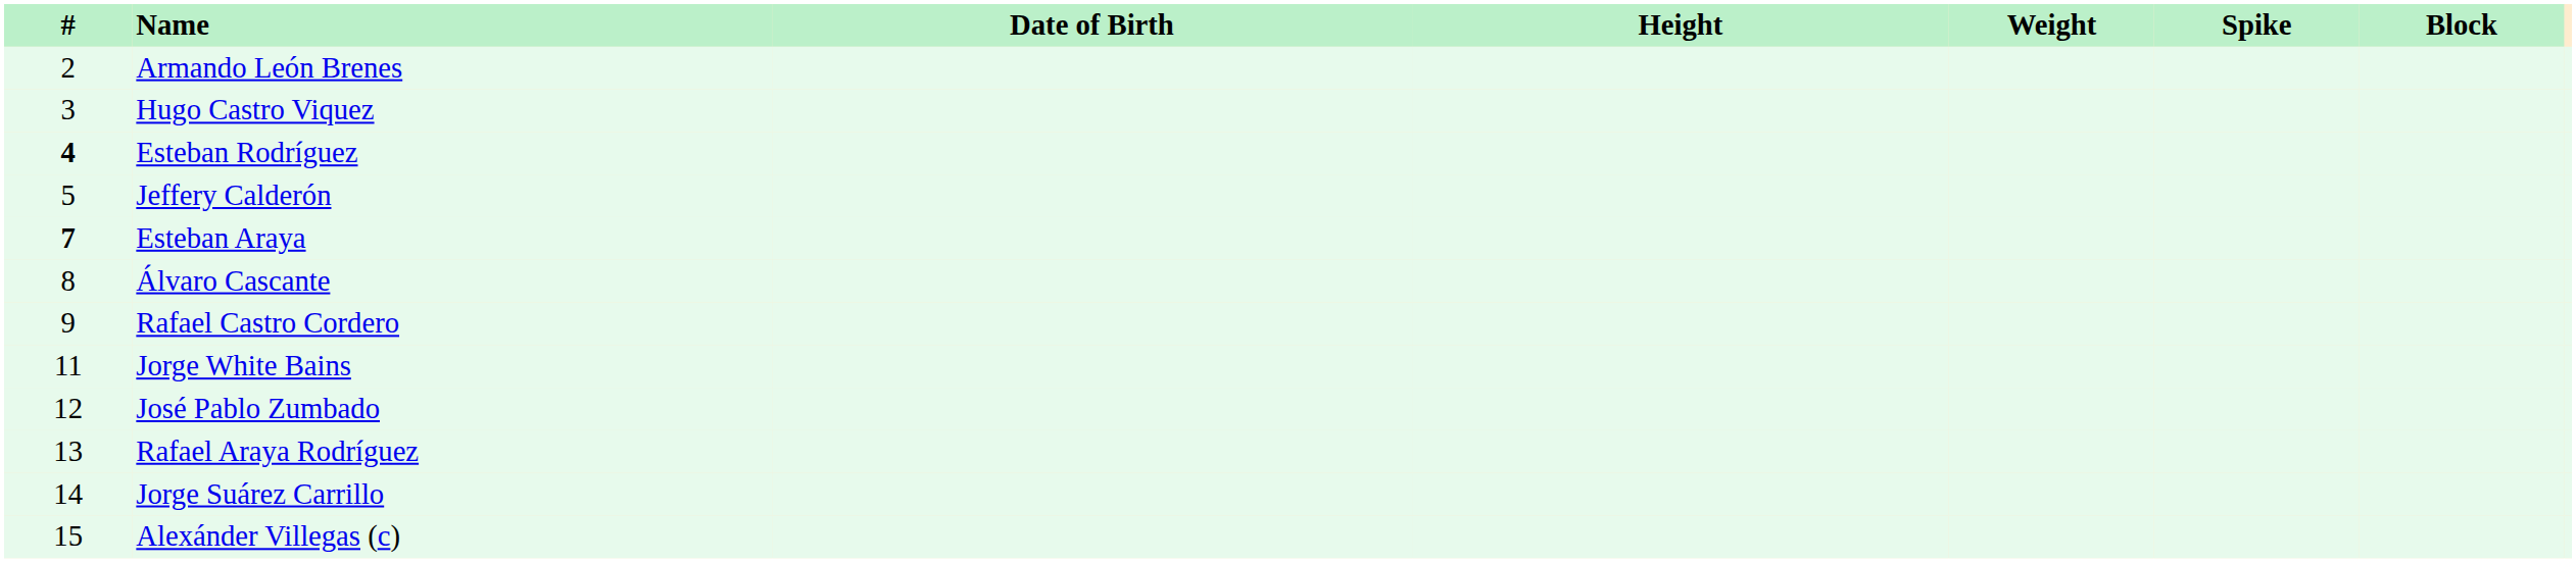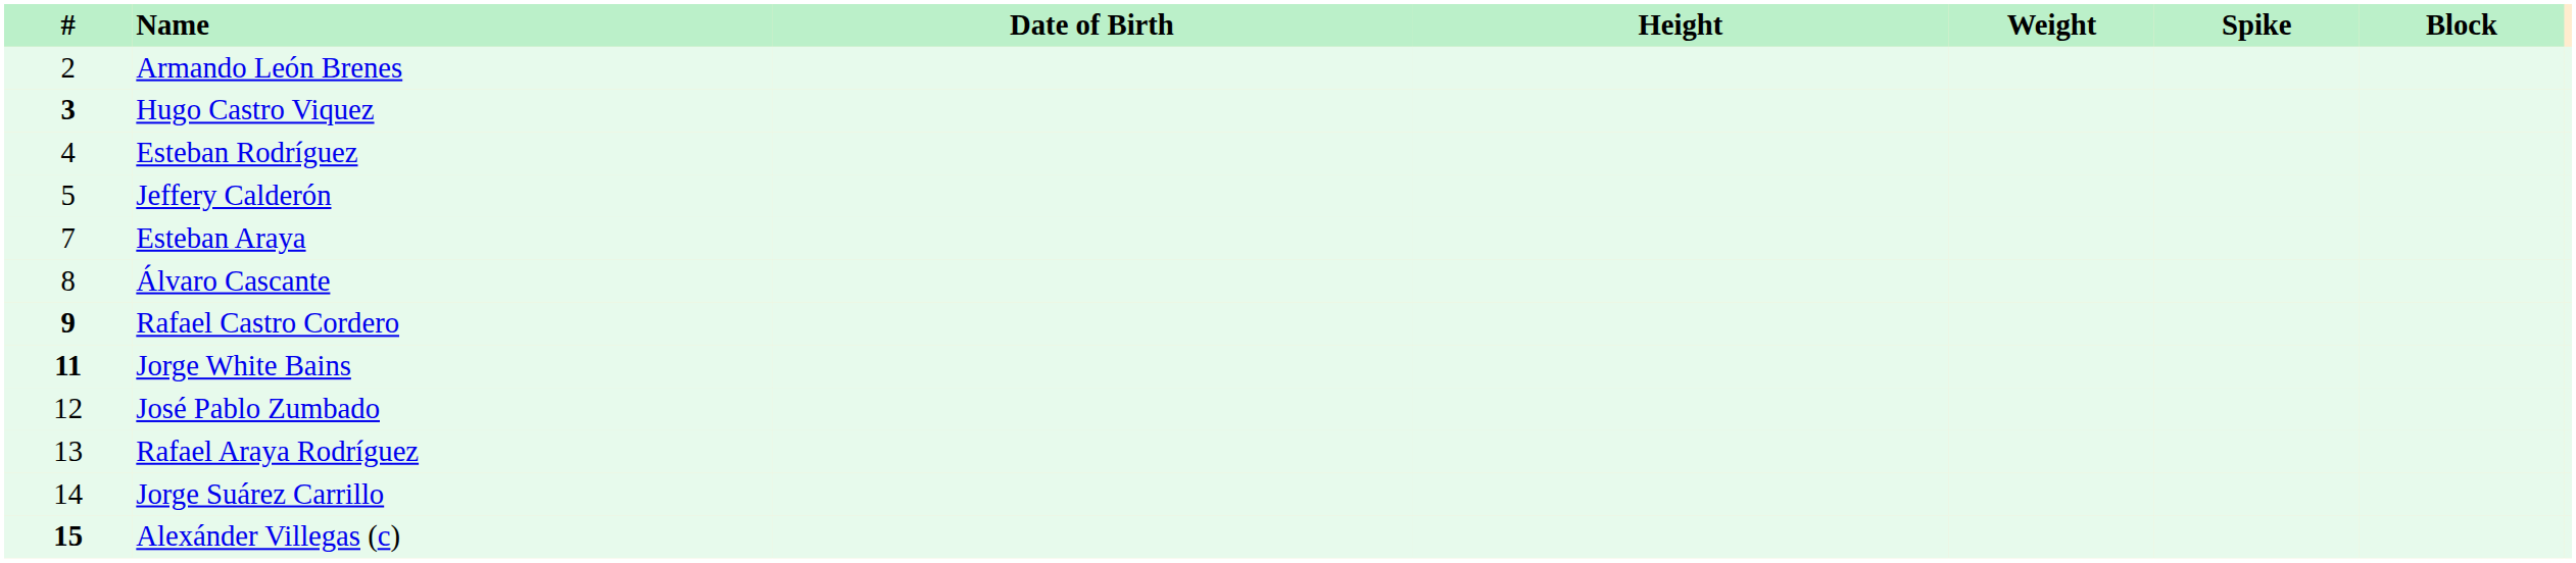Hugo Castro Viquez | #: normal -> bold
Esteban Rodríguez | #: bold -> normal
Esteban Araya | #: bold -> normal
Rafael Castro Cordero | #: normal -> bold
Jorge White Bains | #: normal -> bold
Alexánder Villegas (c) | #: normal -> bold
